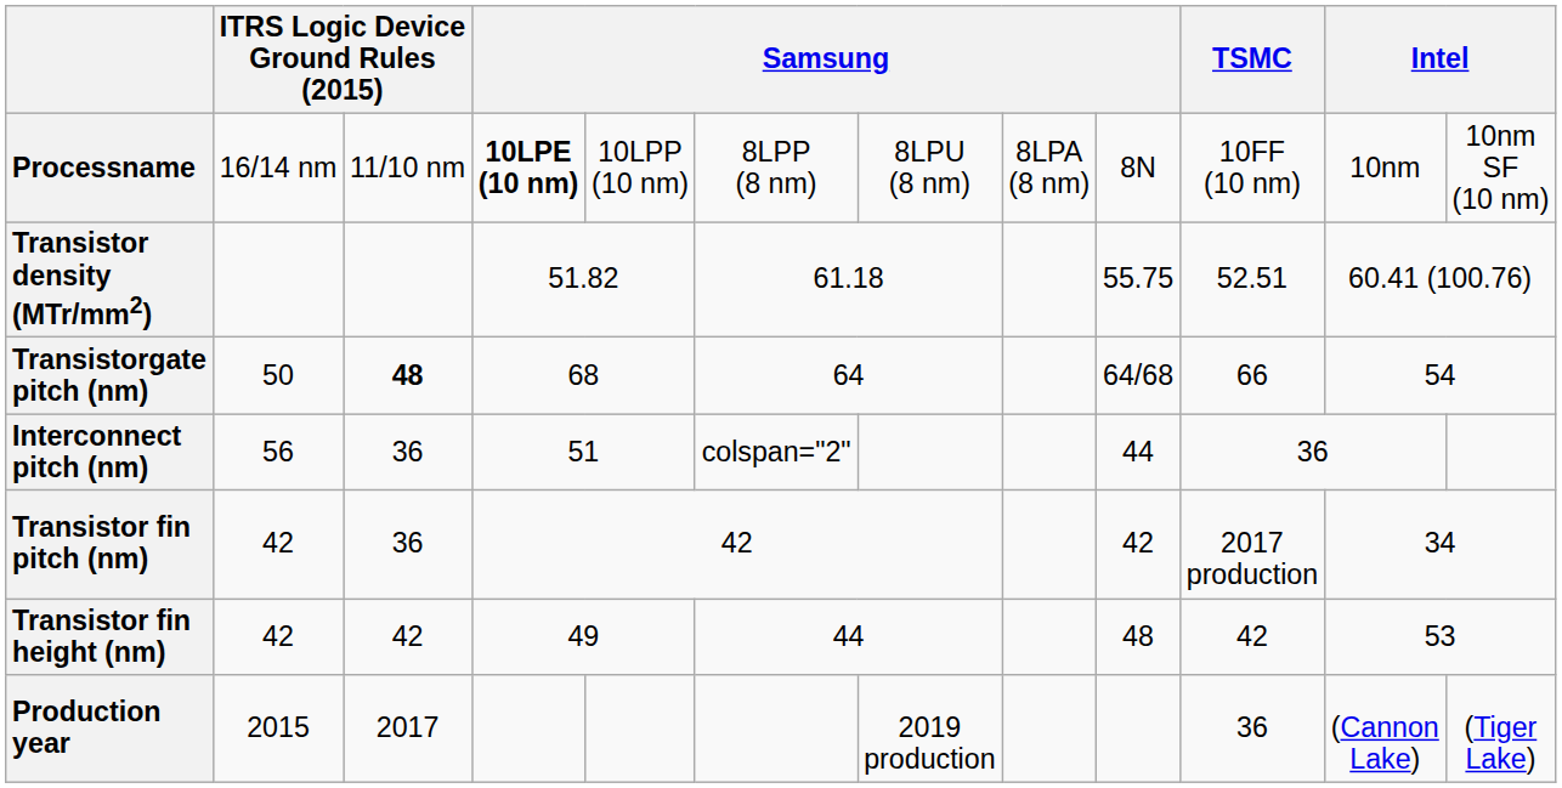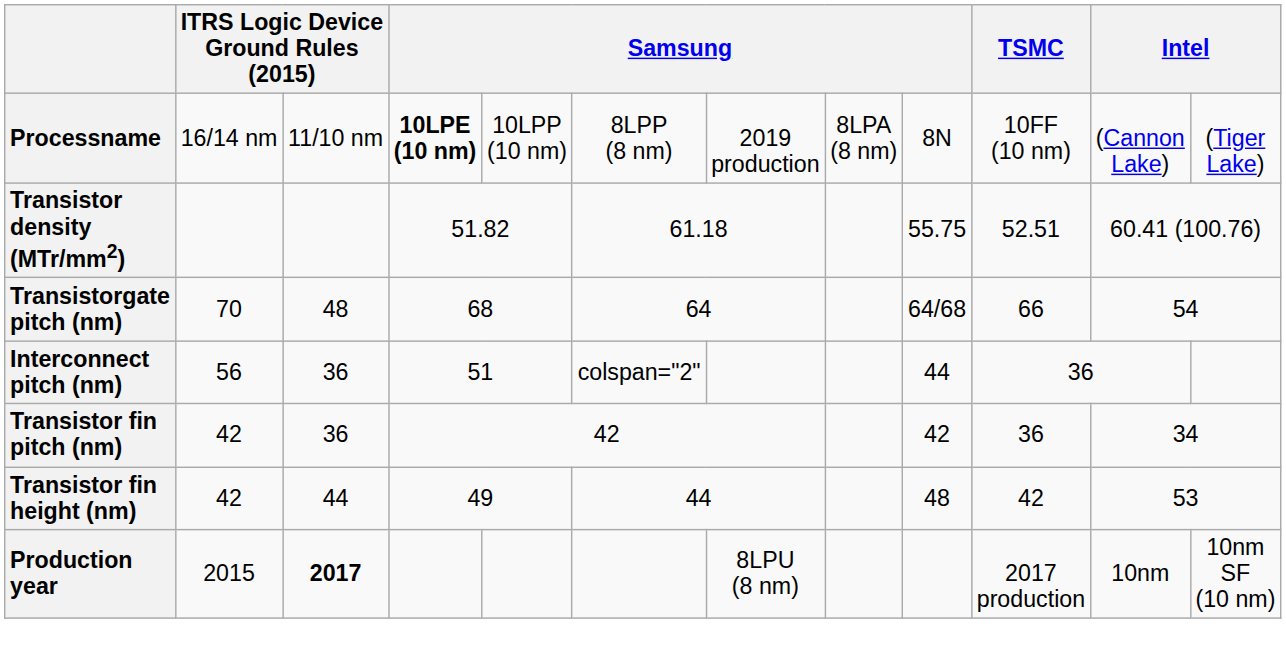Processname | column 7: 8LPU (8 nm) -> 2019 production
Processname | column 11: 10nm -> (Cannon Lake)
Processname | column 12: 10nm SF (10 nm) -> (Tiger Lake)
Transistorgate pitch (nm) | column 2: 50 -> 70
Transistorgate pitch (nm) | column 3: bold -> normal
Transistor fin pitch (nm) | TSMC: 2017 production -> 36
Transistor fin height (nm) | column 3: 42 -> 44
Production year | column 3: normal -> bold
Production year | column 7: 2019 production -> 8LPU (8 nm)
Production year | TSMC: 36 -> 2017 production
Production year | column 11: (Cannon Lake) -> 10nm
Production year | column 12: (Tiger Lake) -> 10nm SF (10 nm)
